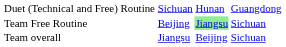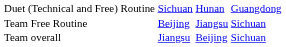Team Free Routine | column 3: lightgreen background -> no background
